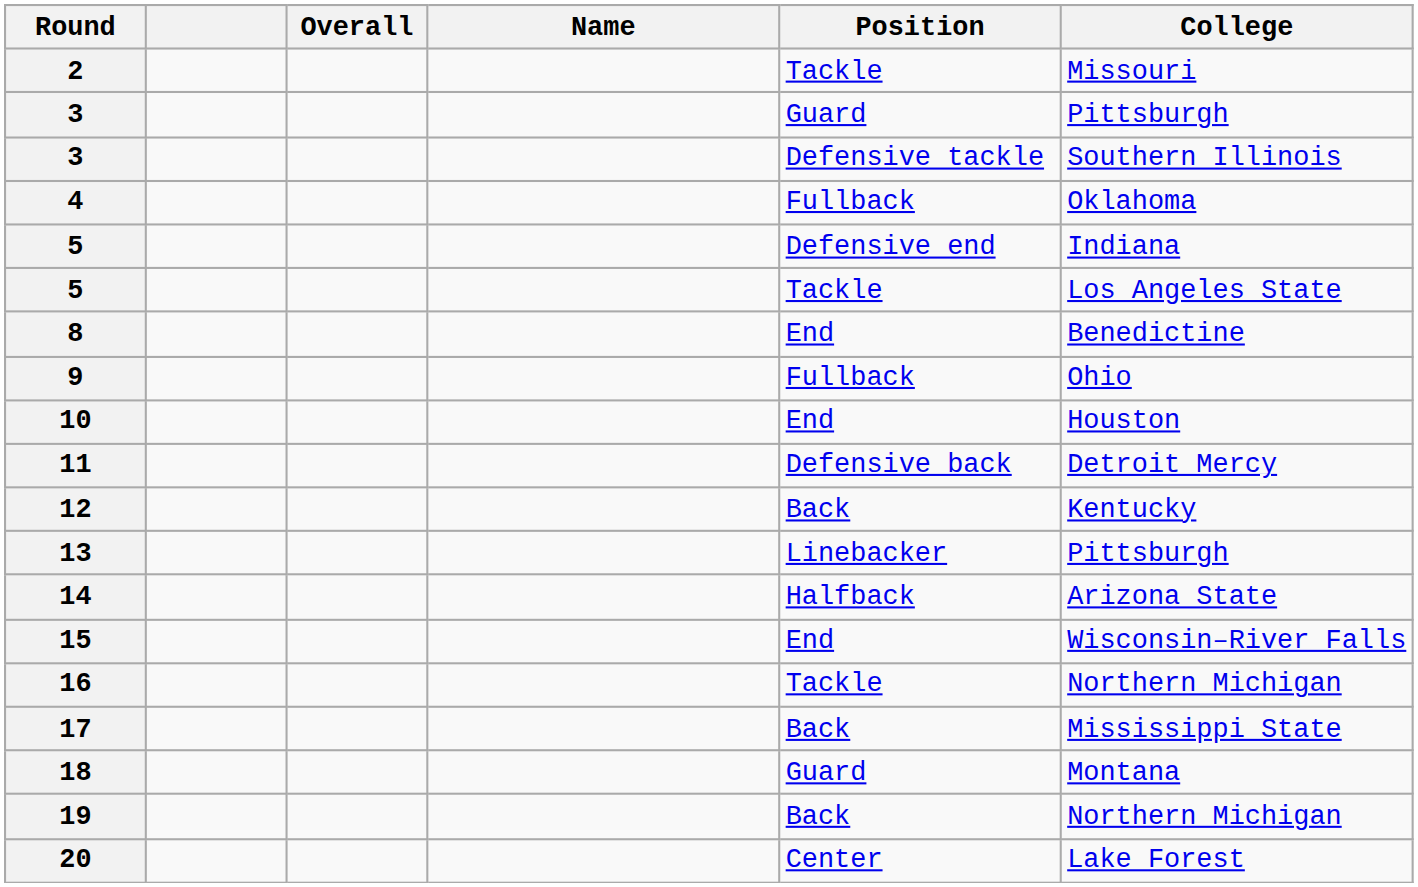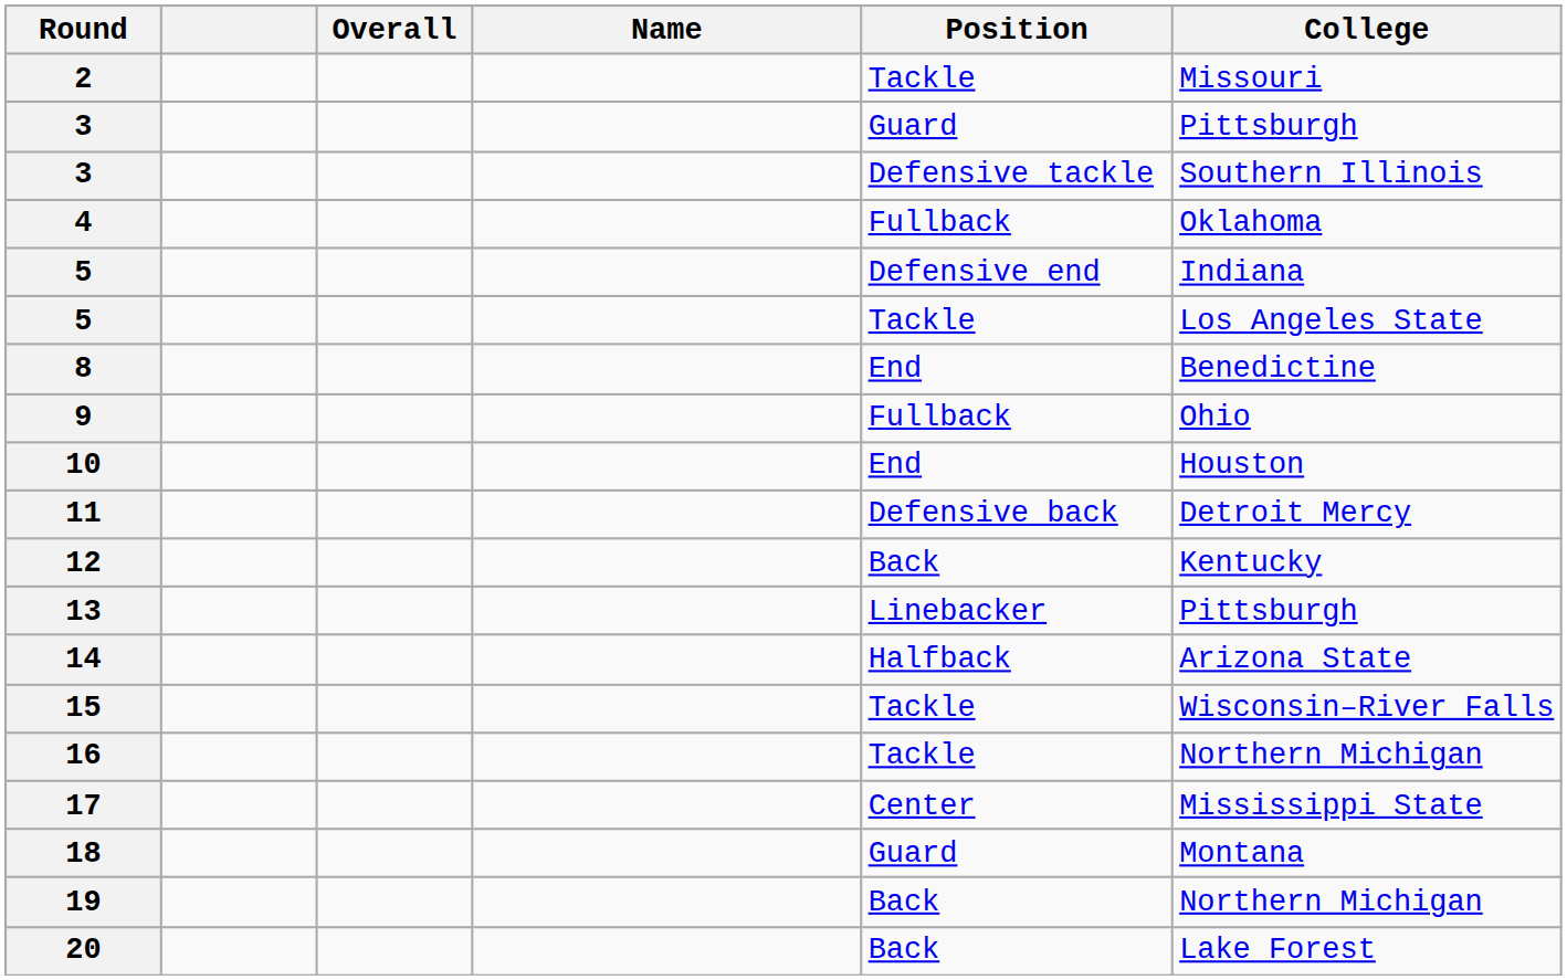15 | Position: End -> Tackle
17 | Position: Back -> Center
20 | Position: Center -> Back
